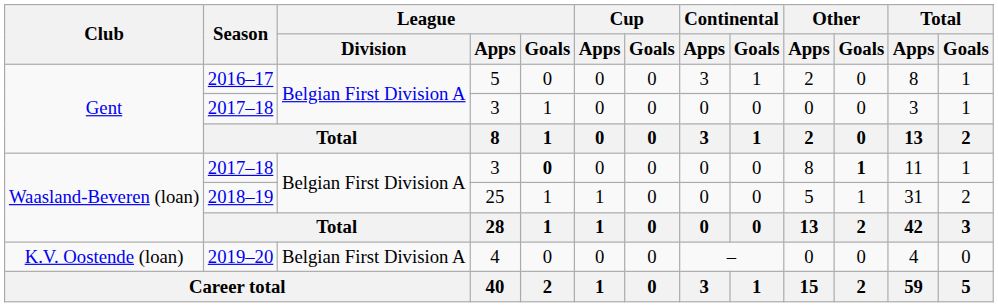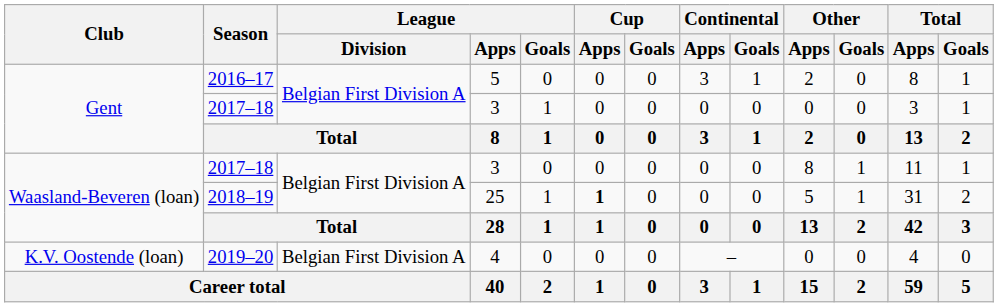Waasland-Beveren (loan) / 2017–18 | League / Goals: bold -> normal
Waasland-Beveren (loan) / 2017–18 | Other / Goals: bold -> normal
2018–19 | Cup / Apps: normal -> bold
